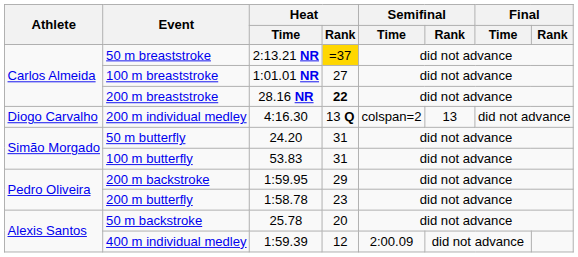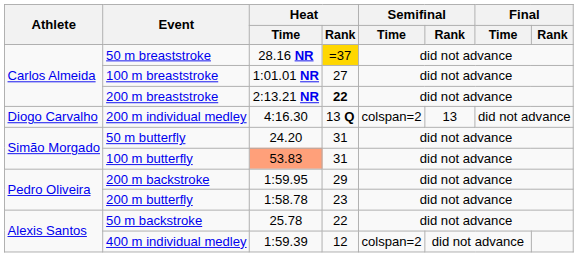50 m breaststroke | Heat / Time: 2:13.21 NR -> 28.16 NR
200 m breaststroke | Heat / Time: 28.16 NR -> 2:13.21 NR
100 m butterfly | Heat / Time: no background -> lightsalmon background
50 m backstroke | Heat / Rank: 20 -> 22
400 m individual medley | Semifinal / Time: 2:00.09 -> colspan=2
